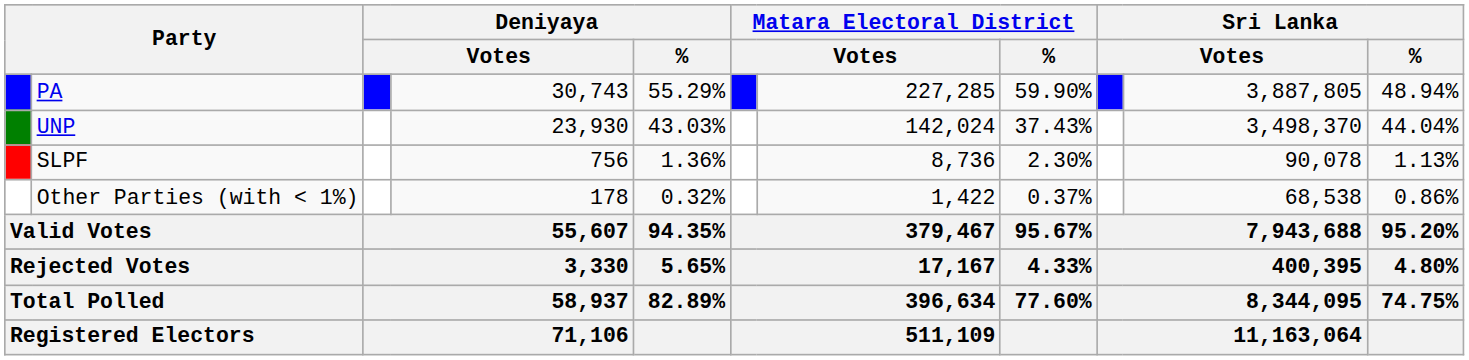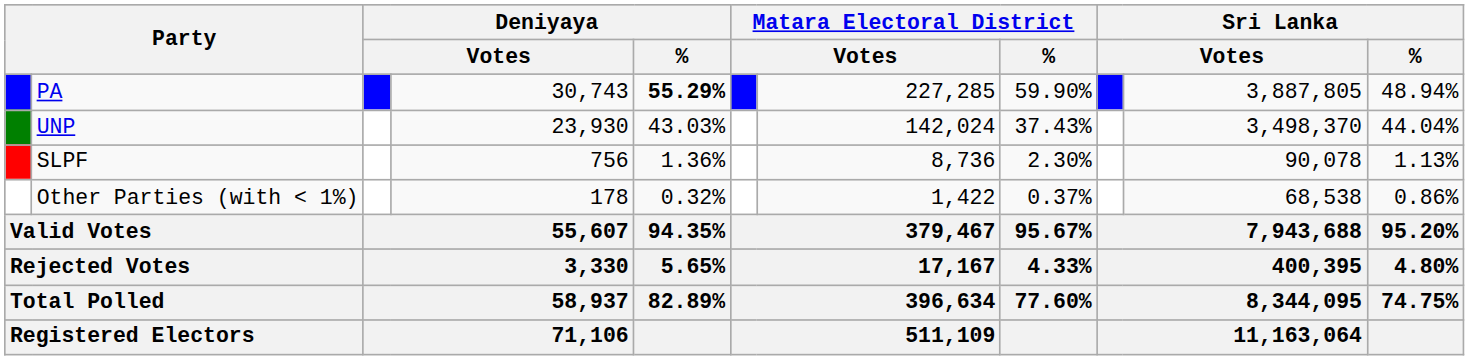PA | Deniyaya / %: normal -> bold
